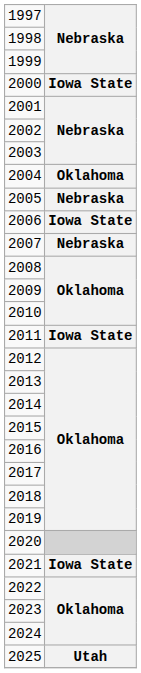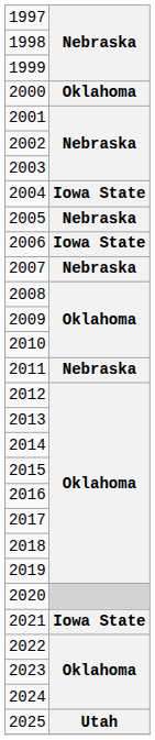2000 | column 2: Iowa State -> Oklahoma
2004 | column 2: Oklahoma -> Iowa State
2011 | column 2: Iowa State -> Nebraska
